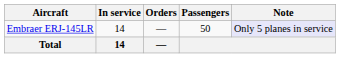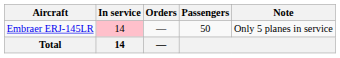Embraer ERJ-145LR | In service: no background -> pink background
Embraer ERJ-145LR | Note: lavender background -> no background
